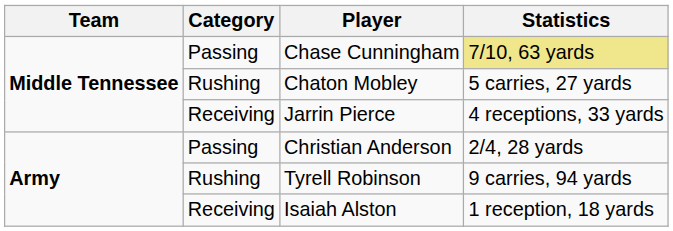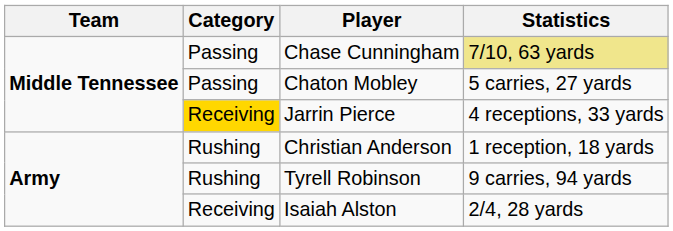Chaton Mobley | Category: Rushing -> Passing
Jarrin Pierce | Category: no background -> gold background
Christian Anderson | Category: Passing -> Rushing
Christian Anderson | Statistics: 2/4, 28 yards -> 1 reception, 18 yards
Isaiah Alston | Statistics: 1 reception, 18 yards -> 2/4, 28 yards
